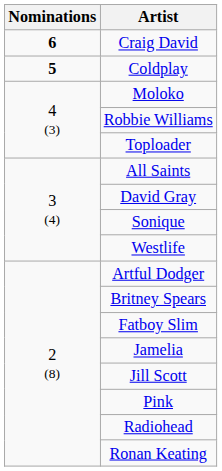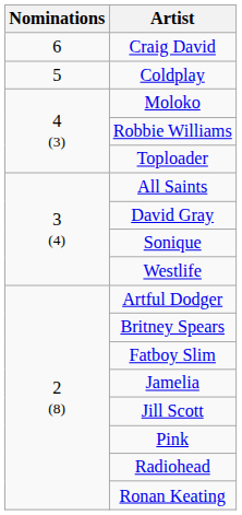Craig David | Nominations: bold -> normal
Coldplay | Nominations: bold -> normal
